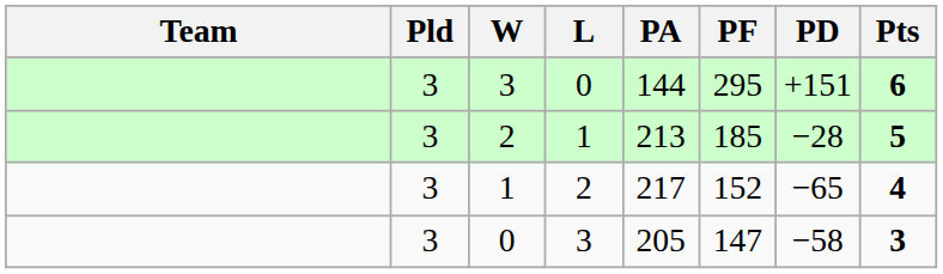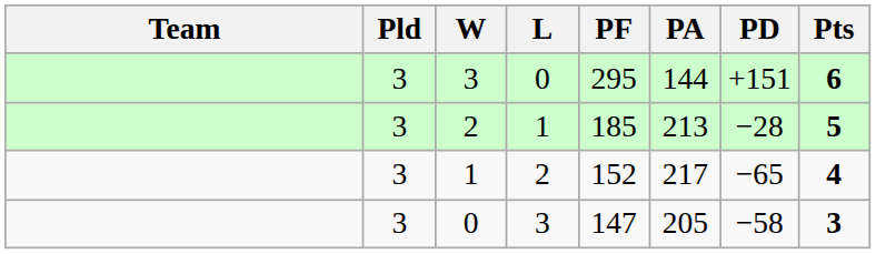columns swapped: PF <-> PA
